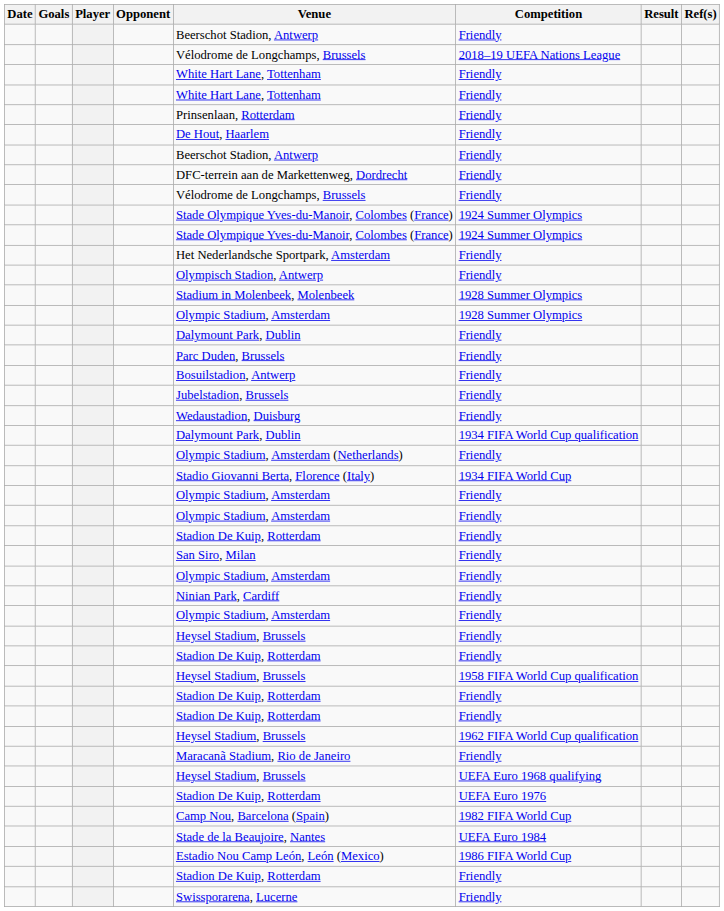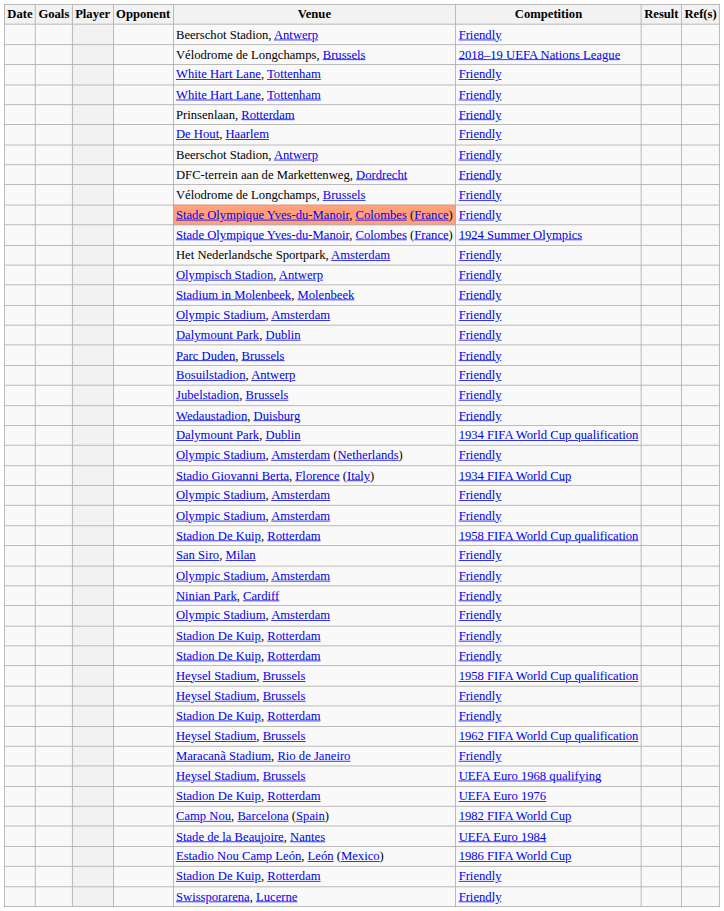row 11 | Venue: no background -> lightsalmon background
row 11 | Competition: 1924 Summer Olympics -> Friendly
row 15 | Competition: 1928 Summer Olympics -> Friendly
row 16 | Competition: 1928 Summer Olympics -> Friendly
row 27 | Competition: Friendly -> 1958 FIFA World Cup qualification
row 32 | Venue: Heysel Stadium, Brussels -> Stadion De Kuip, Rotterdam
row 35 | Venue: Stadion De Kuip, Rotterdam -> Heysel Stadium, Brussels
